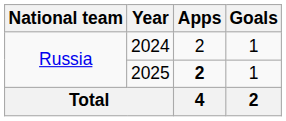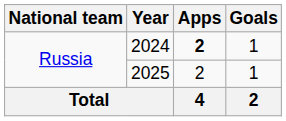2024 | Apps: normal -> bold
2025 | Apps: bold -> normal
